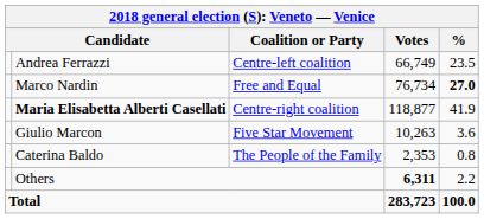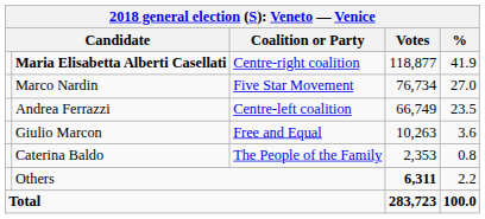rows swapped: Maria Elisabetta Alberti Casellati <-> Andrea Ferrazzi
Marco Nardin | Coalition or Party: Free and Equal -> Five Star Movement
Marco Nardin | %: bold -> normal
Giulio Marcon | Coalition or Party: Five Star Movement -> Free and Equal
